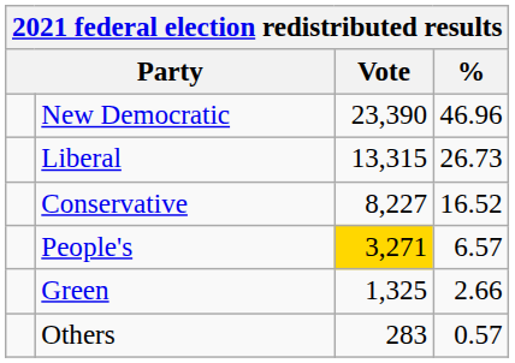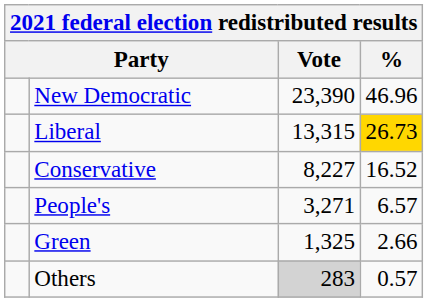Liberal | %: no background -> gold background
People's | Vote: gold background -> no background
Others | Vote: no background -> lightgrey background
